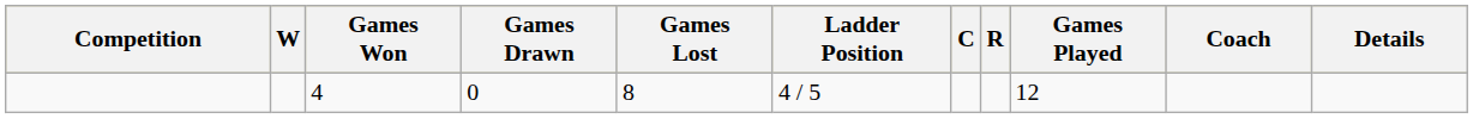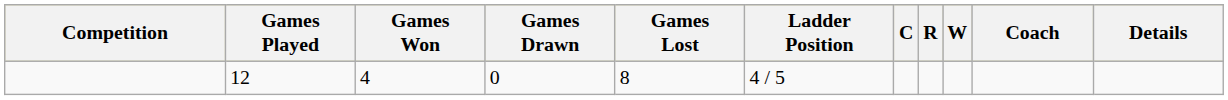columns swapped: Games Played <-> W
